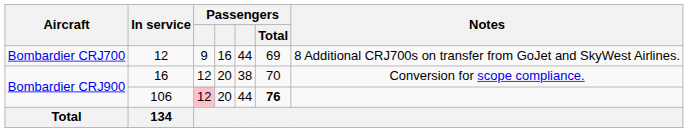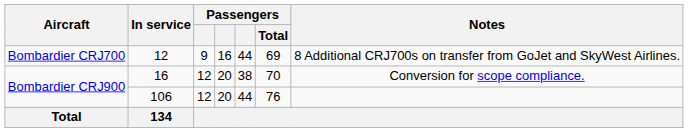106 | column 3: pink background -> no background
106 | Passengers / Total: bold -> normal
